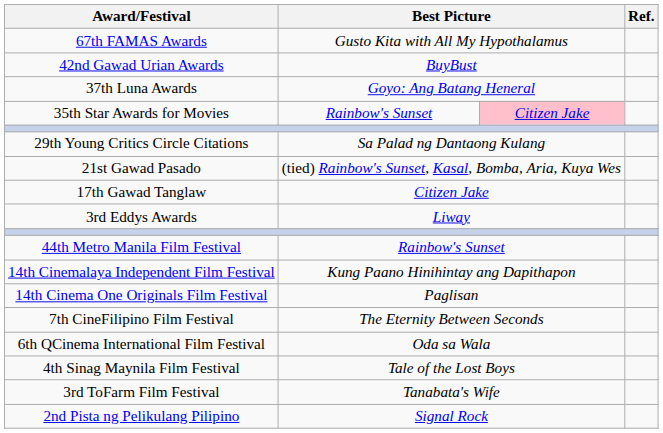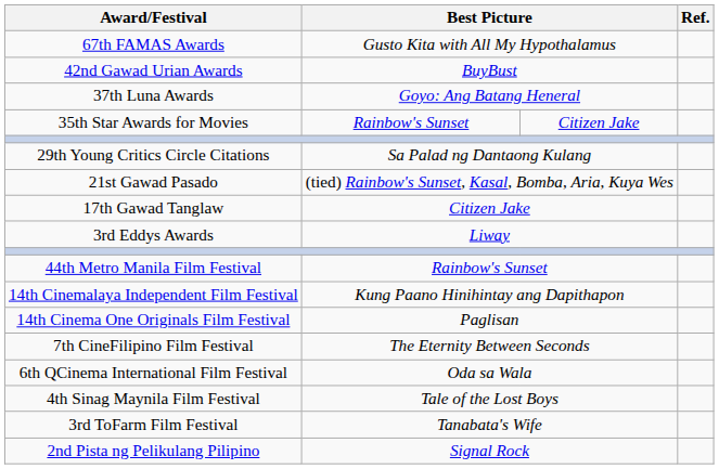35th Star Awards for Movies | column 3: pink background -> no background
